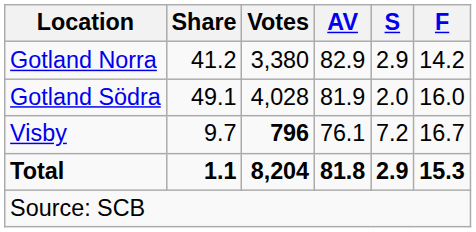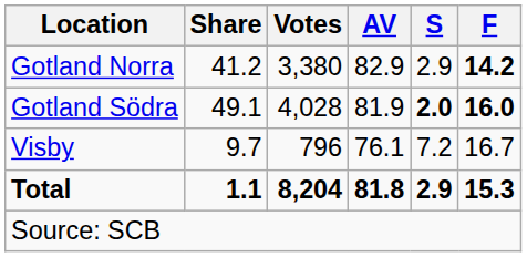Gotland Norra | F: normal -> bold
Gotland Södra | S: normal -> bold
Gotland Södra | F: normal -> bold
Visby | Votes: bold -> normal
